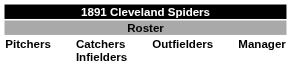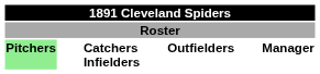Pitchers | column 1: no background -> lightgreen background
